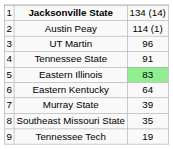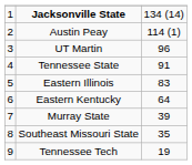Eastern Illinois | column 3: lightgreen background -> no background
